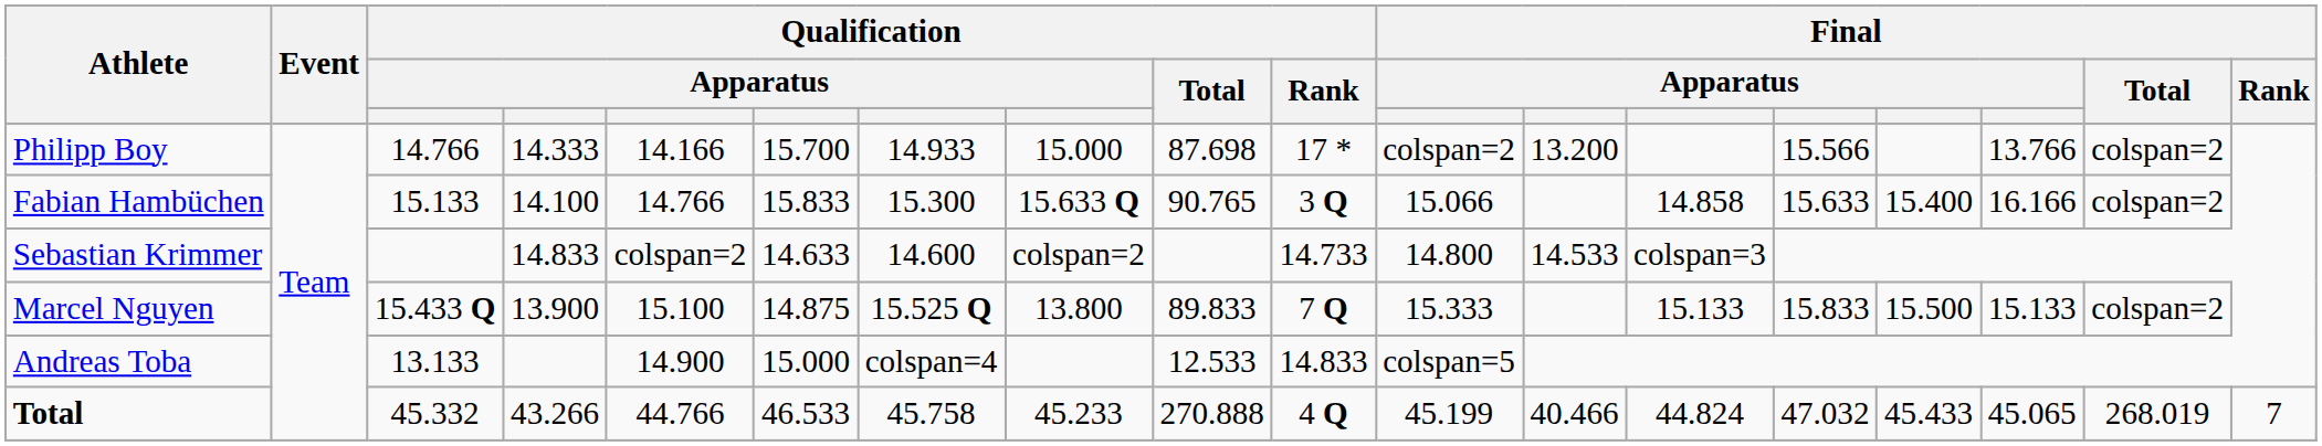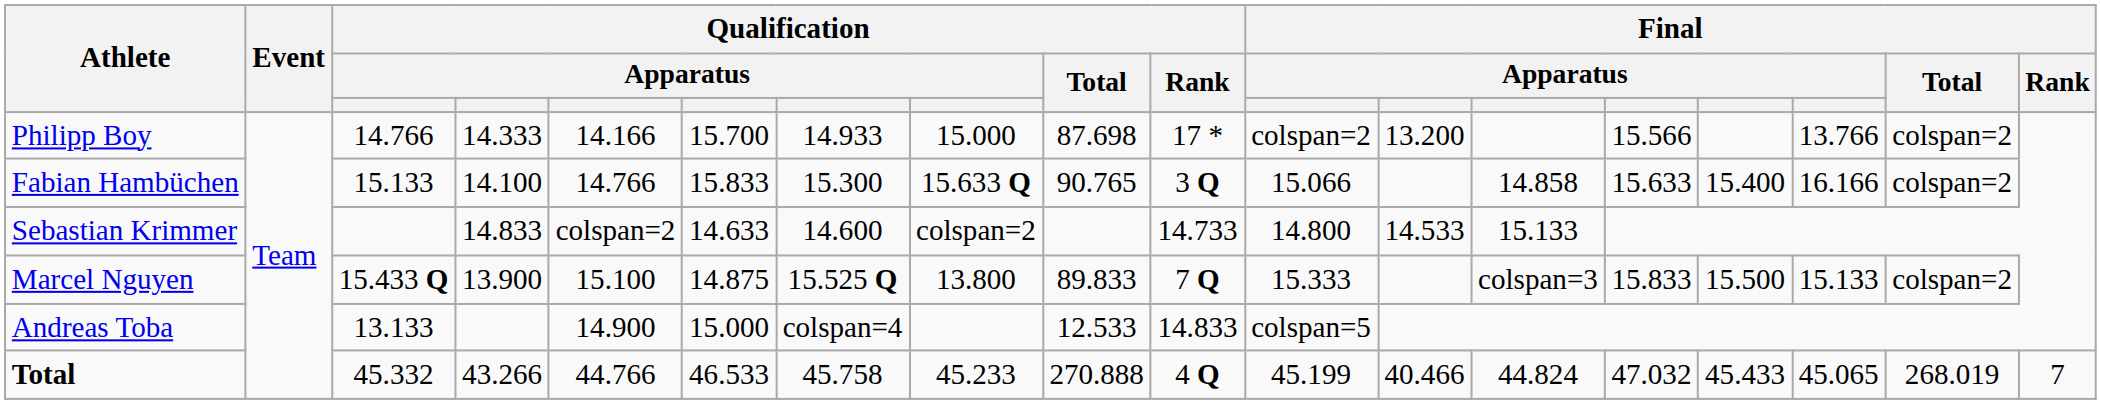Sebastian Krimmer | column 13: colspan=3 -> 15.133
Marcel Nguyen | column 13: 15.133 -> colspan=3
